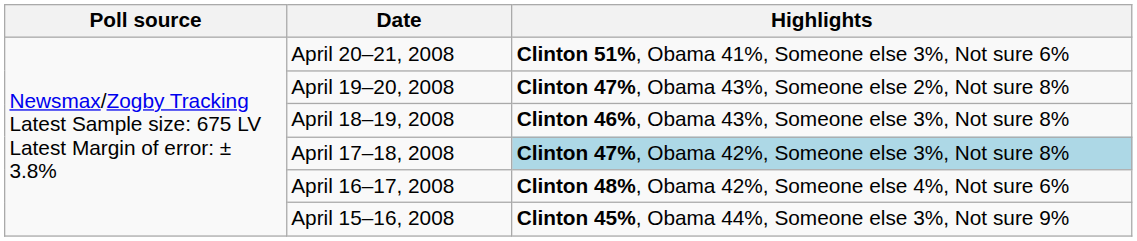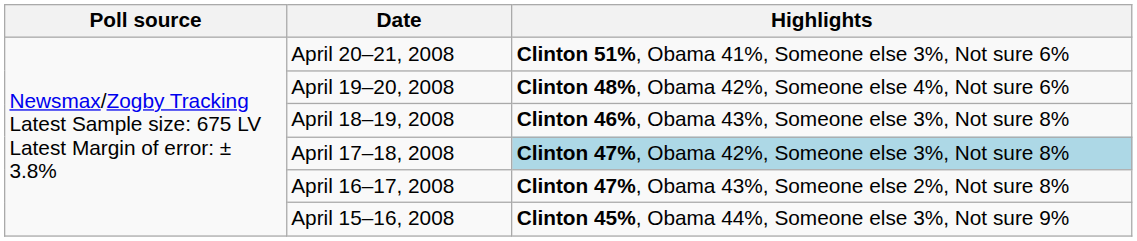April 19–20, 2008 | Highlights: Clinton 47%, Obama 43%, Someone else 2%, Not sure 8% -> Clinton 48%, Obama 42%, Someone else 4%, Not sure 6%
April 16–17, 2008 | Highlights: Clinton 48%, Obama 42%, Someone else 4%, Not sure 6% -> Clinton 47%, Obama 43%, Someone else 2%, Not sure 8%
